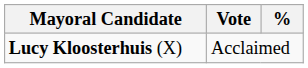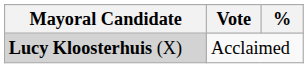Lucy Kloosterhuis (X) | Mayoral Candidate: no background -> lightgrey background
